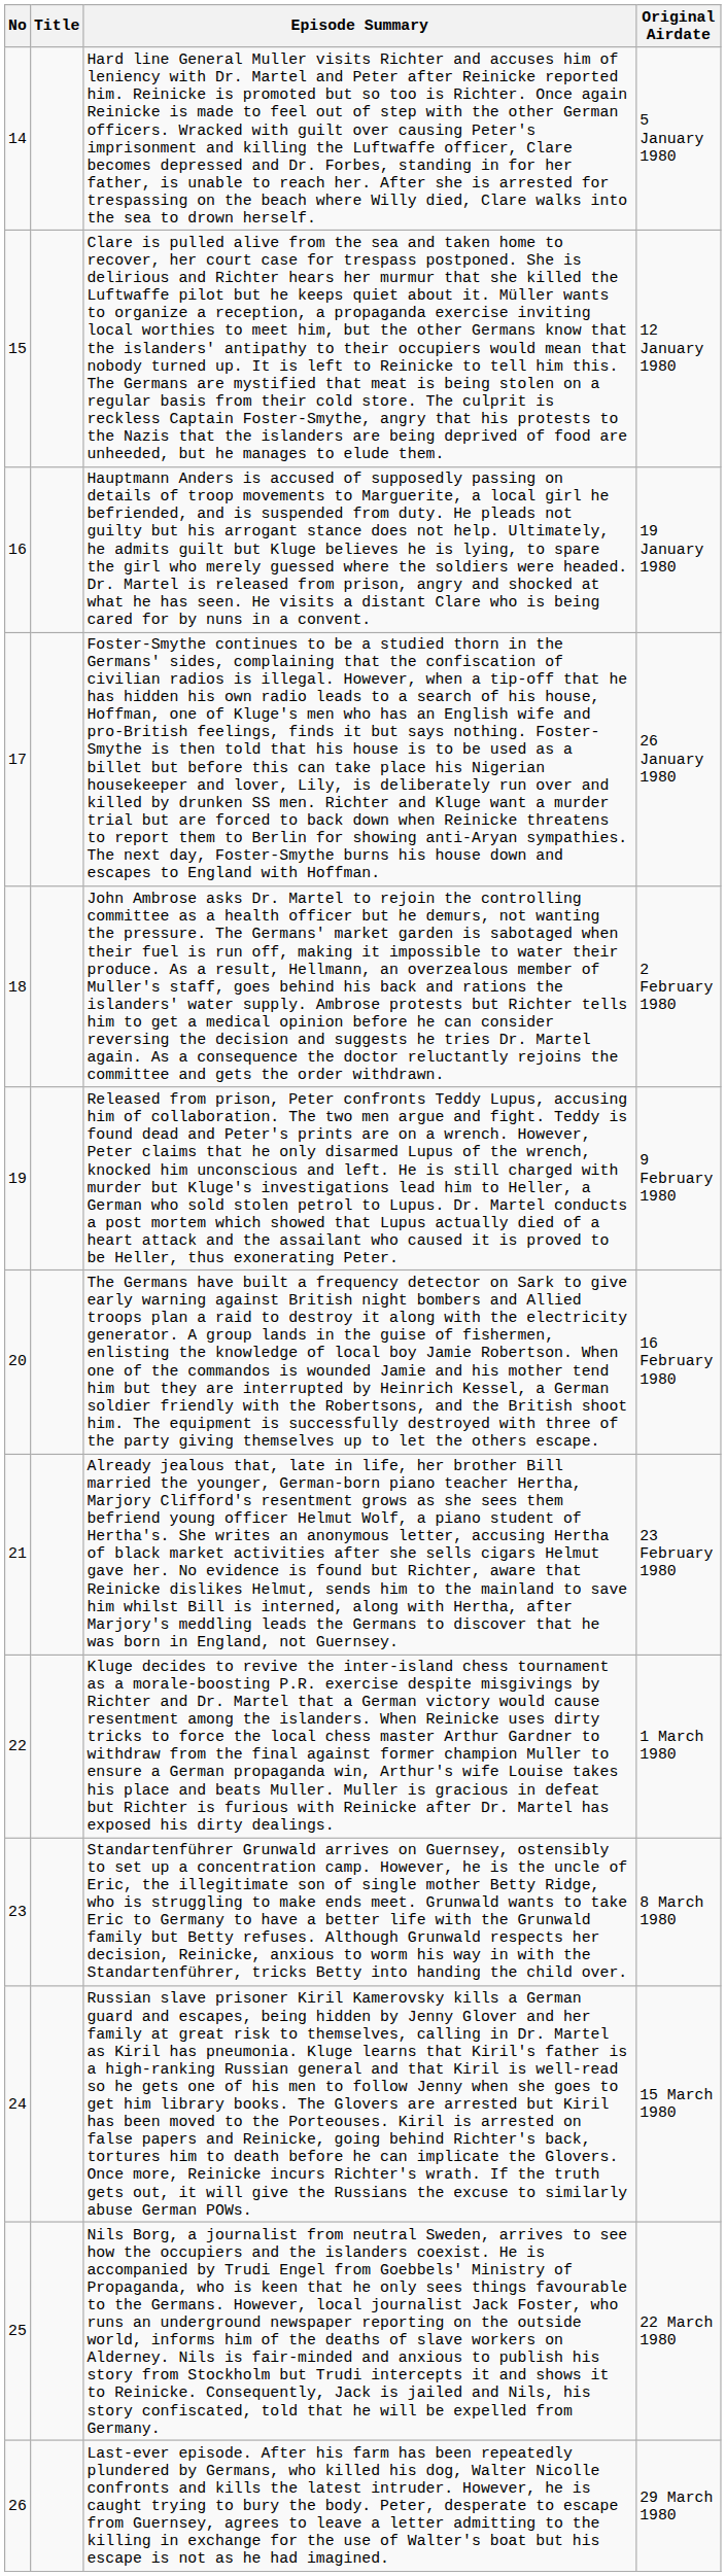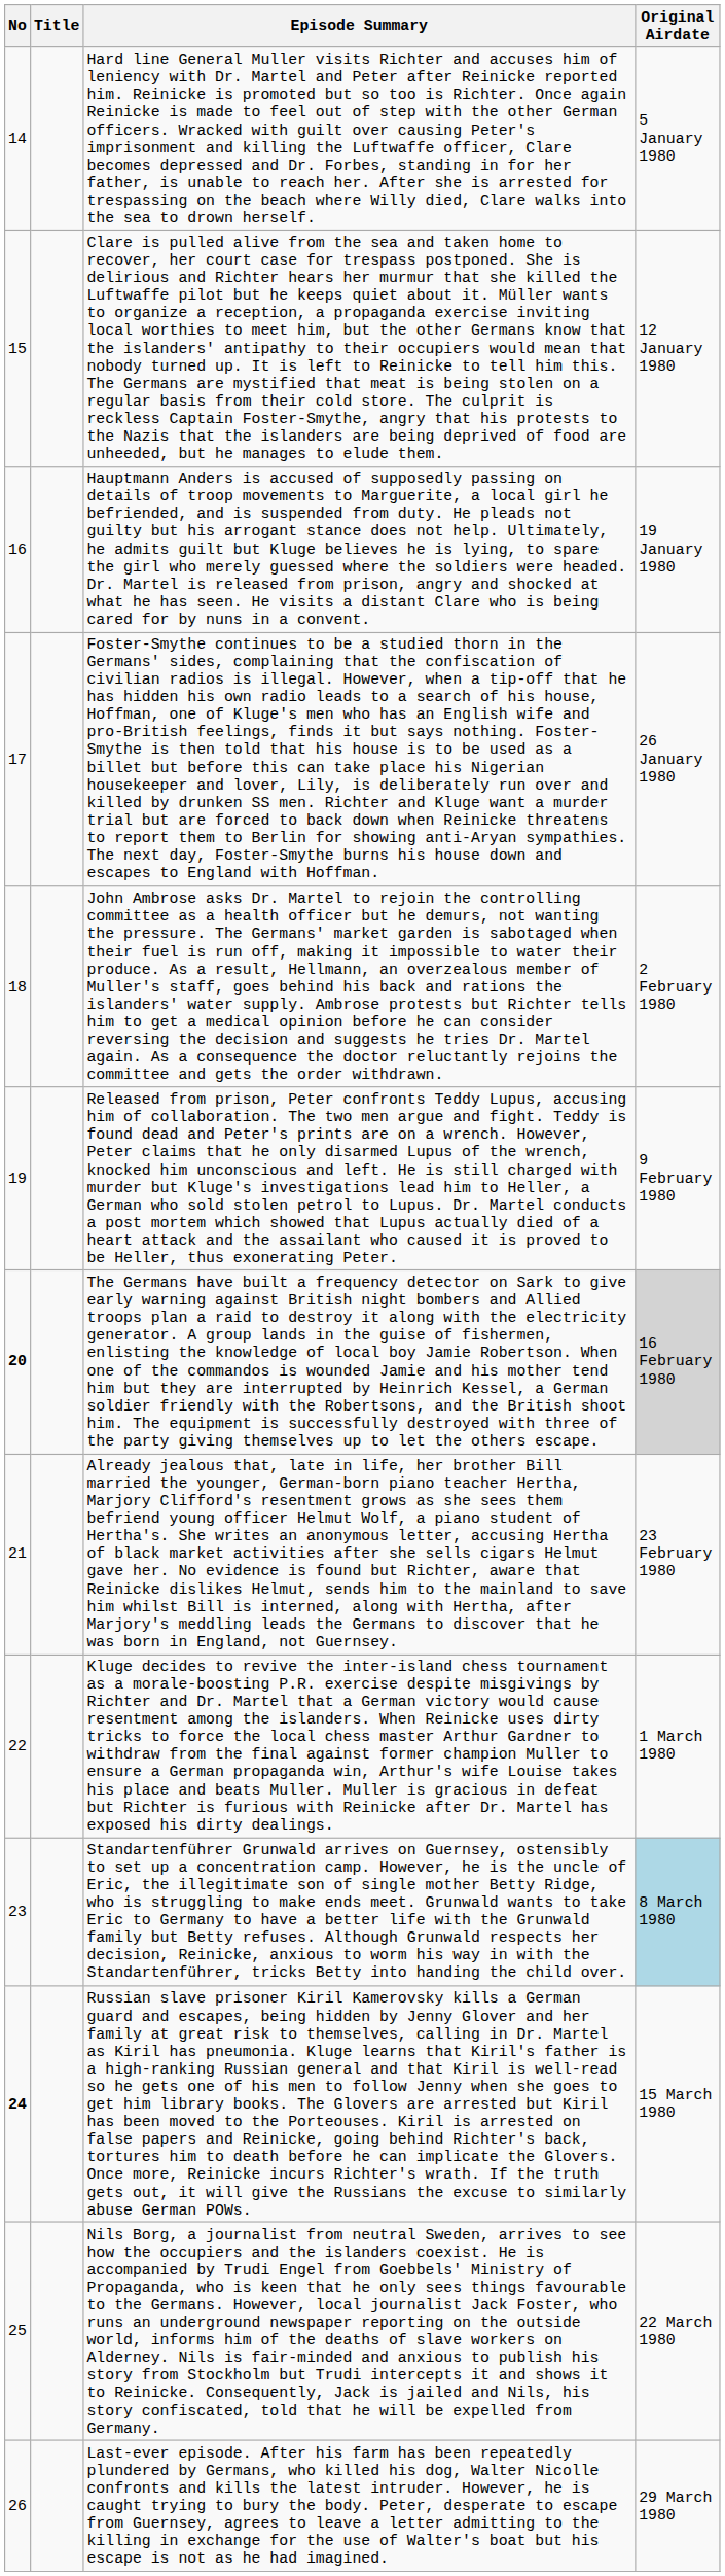row 8 | No: normal -> bold
row 8 | Original Airdate: no background -> lightgrey background
row 11 | Original Airdate: no background -> lightblue background
row 12 | No: normal -> bold
